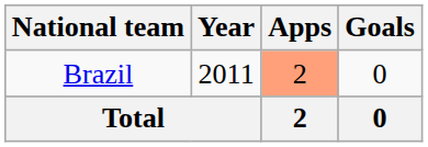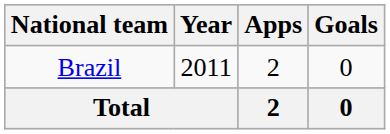Brazil | Apps: lightsalmon background -> no background
